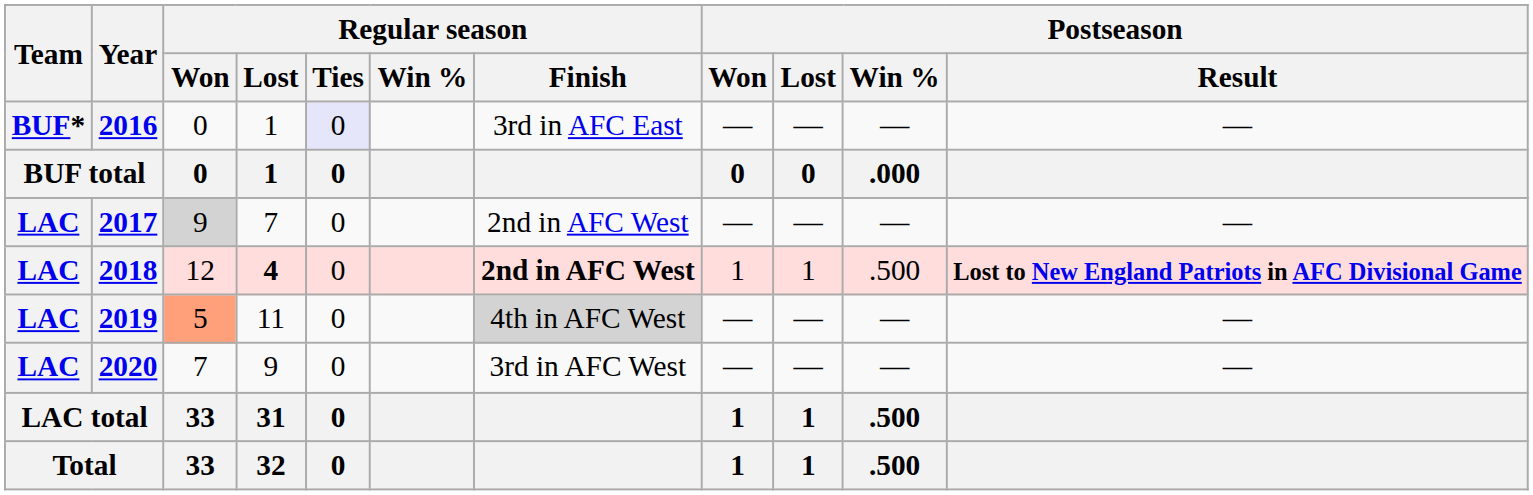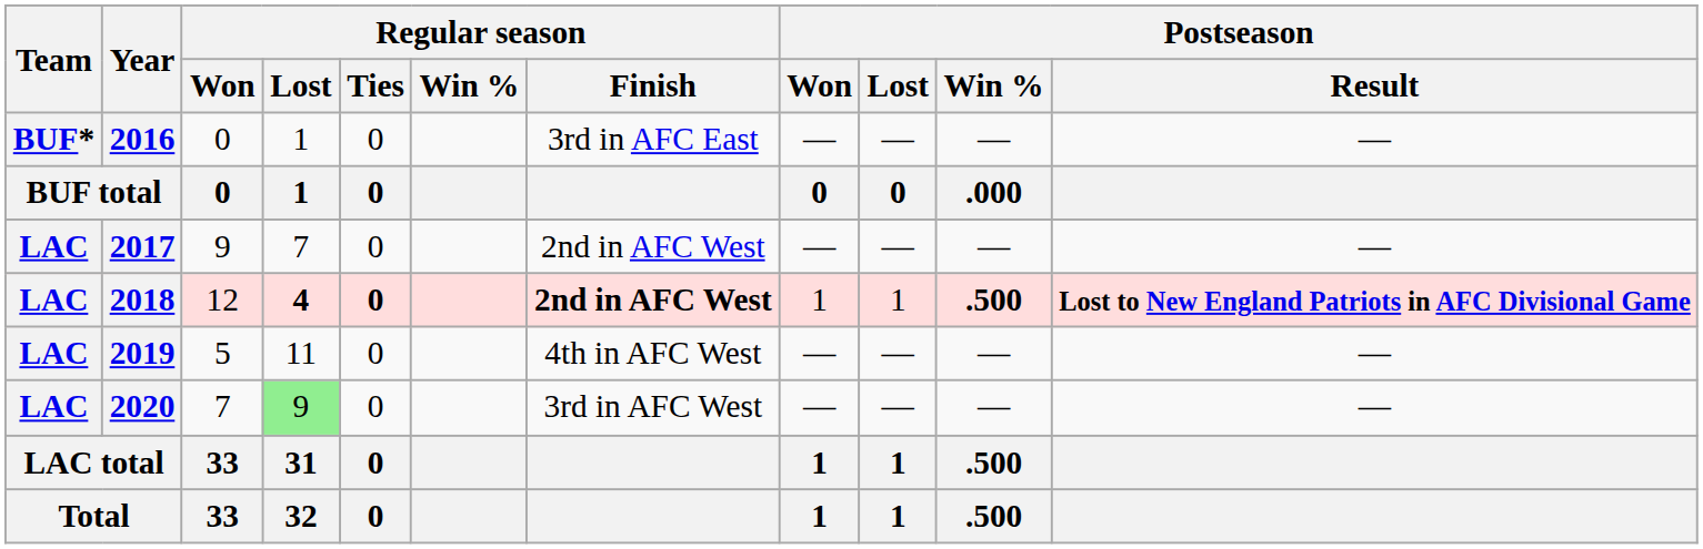2016 | Regular season / Ties: lavender background -> no background
2017 | Regular season / Won: lightgrey background -> no background
2018 | Regular season / Ties: normal -> bold
2018 | Postseason / Win %: normal -> bold
2019 | Regular season / Won: lightsalmon background -> no background
2019 | Regular season / Finish: lightgrey background -> no background
2020 | Regular season / Lost: no background -> lightgreen background
